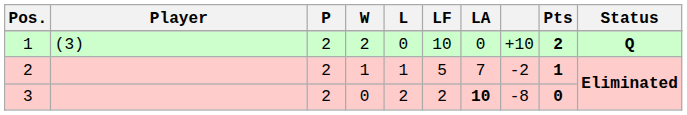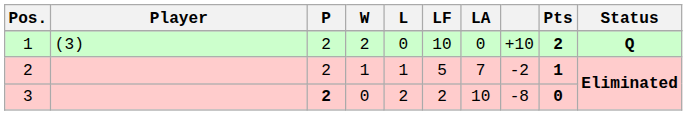3 | P: normal -> bold
3 | LA: bold -> normal
